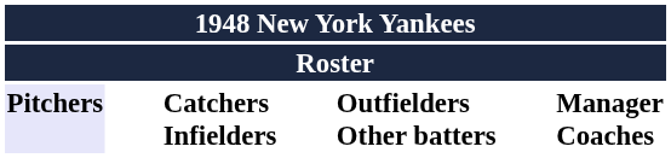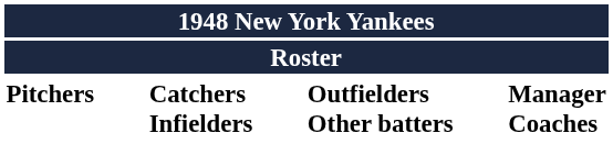Pitchers | column 1: lavender background -> no background
